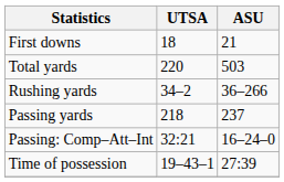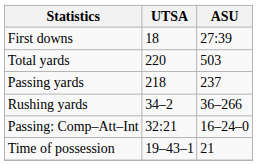First downs | ASU: 21 -> 27:39
rows swapped: Rushing yards <-> Passing yards
Time of possession | ASU: 27:39 -> 21
